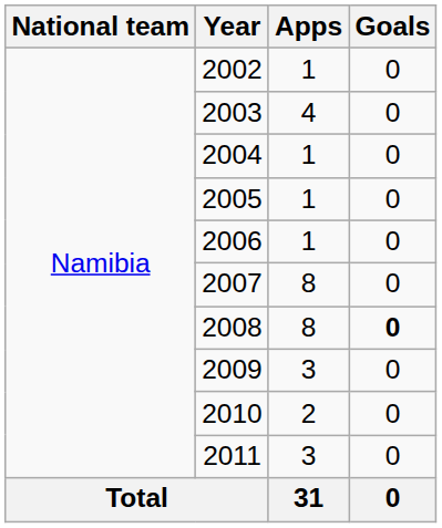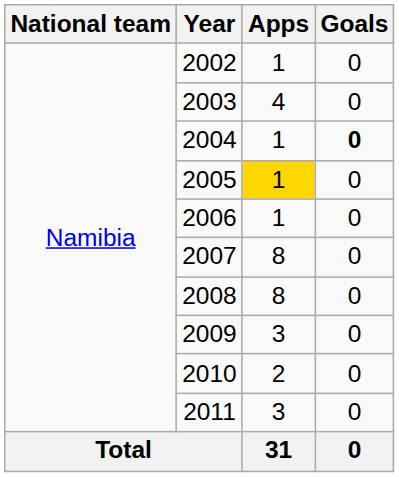2004 | Goals: normal -> bold
2005 | Apps: no background -> gold background
2008 | Goals: bold -> normal
